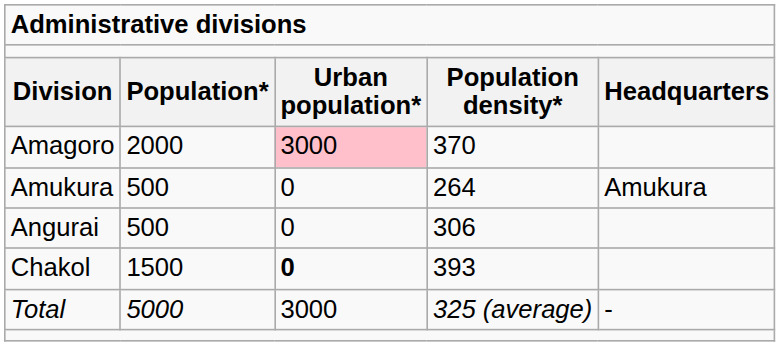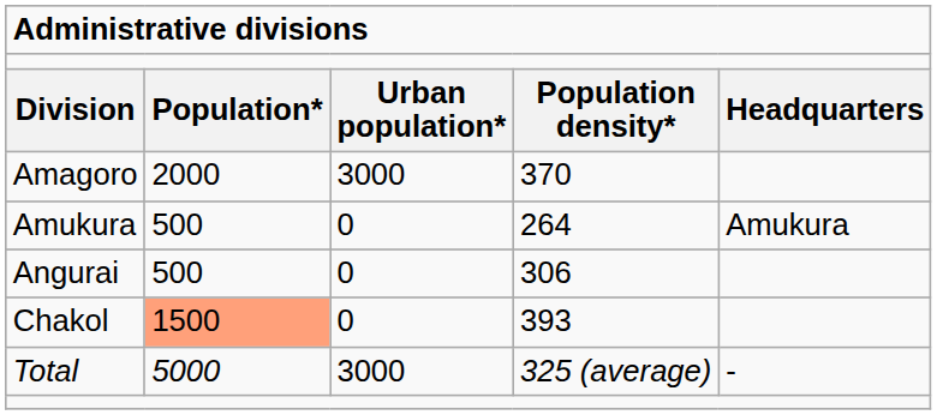Amagoro | column 3: pink background -> no background
Chakol | column 2: no background -> lightsalmon background
Chakol | column 3: bold -> normal
